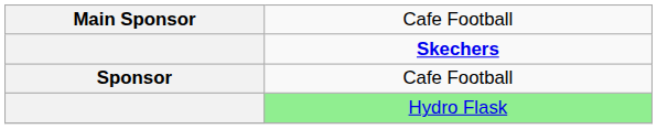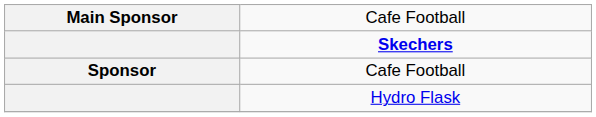row 4 | column 2: lightgreen background -> no background
